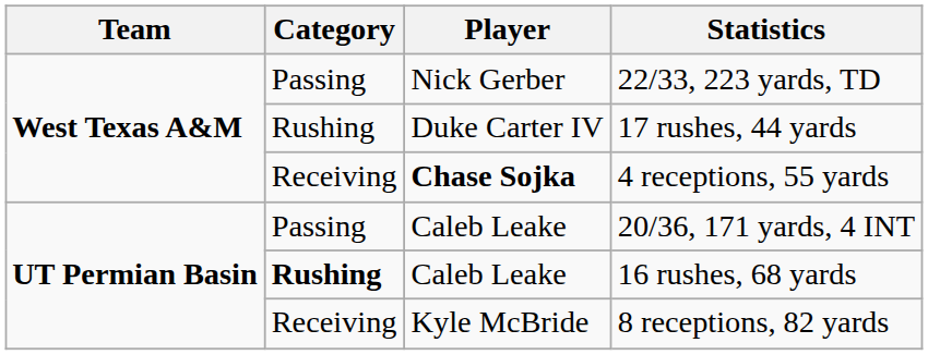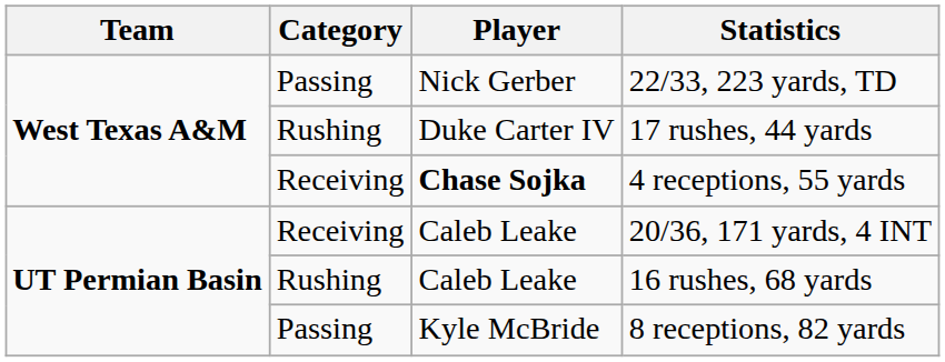20/36, 171 yards, 4 INT | Category: Passing -> Receiving
16 rushes, 68 yards | Category: bold -> normal
8 receptions, 82 yards | Category: Receiving -> Passing
